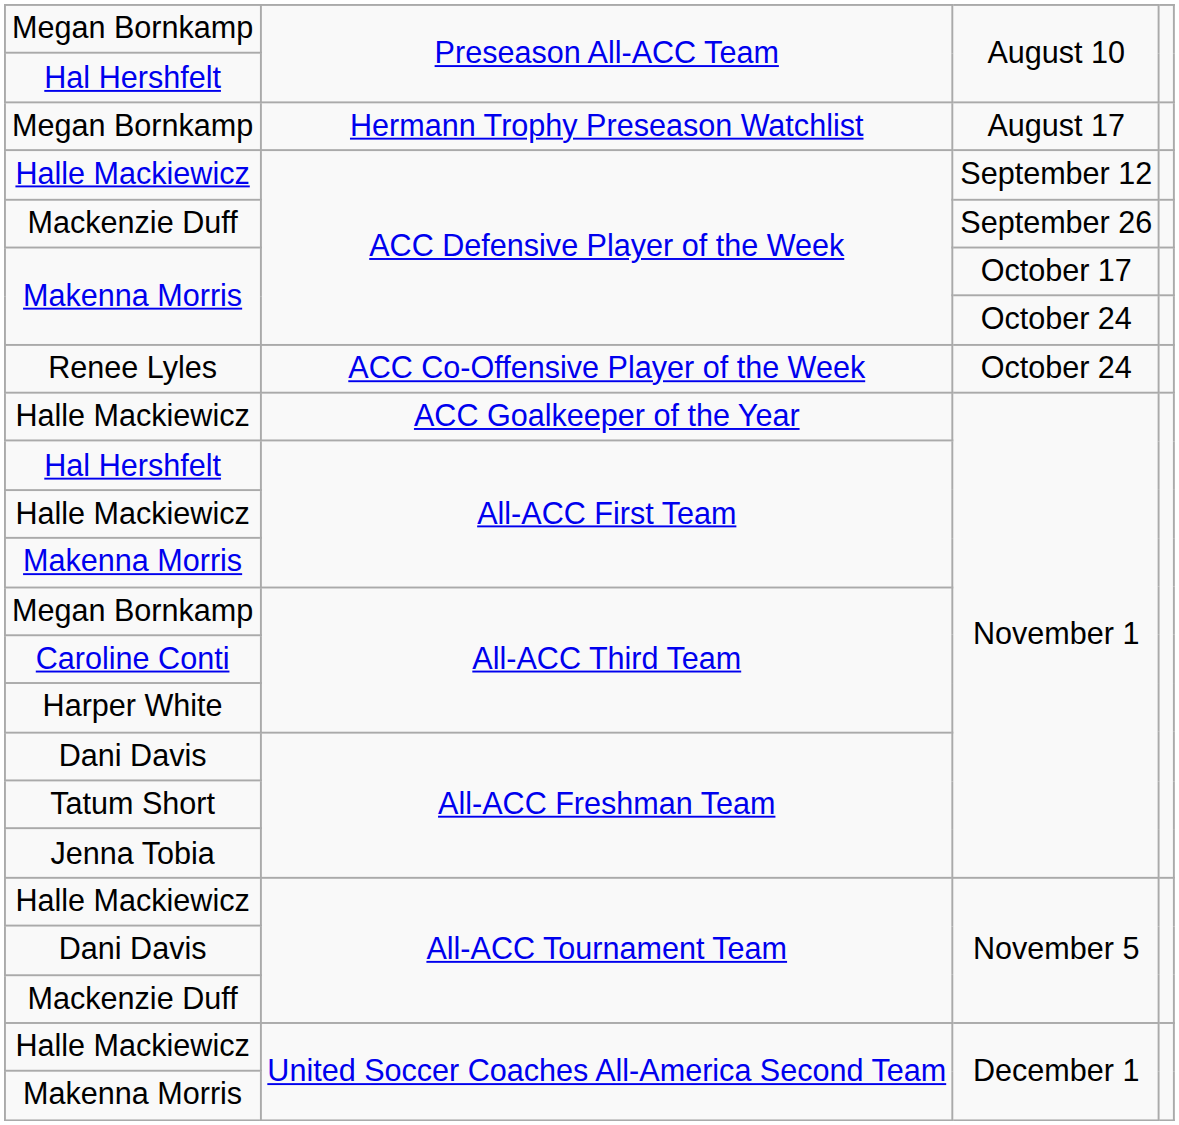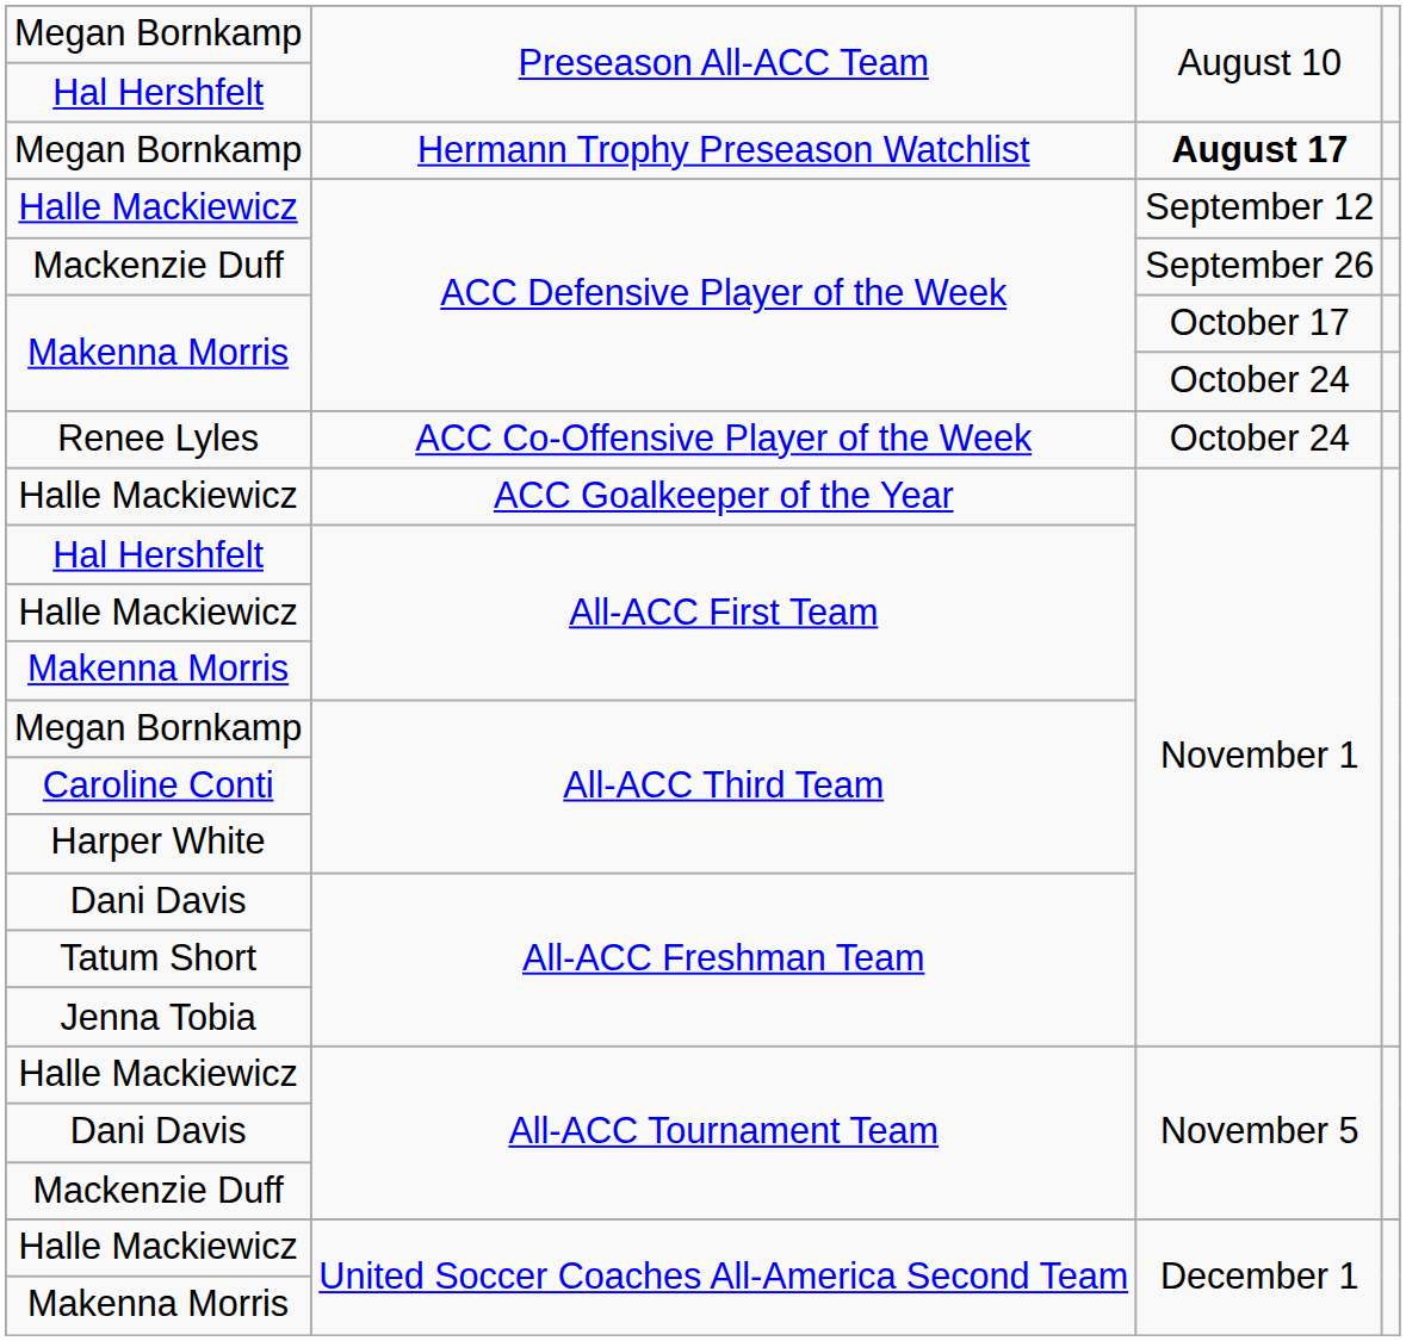Megan Bornkamp / Hermann Trophy Preseason Watchlist | column 3: normal -> bold
